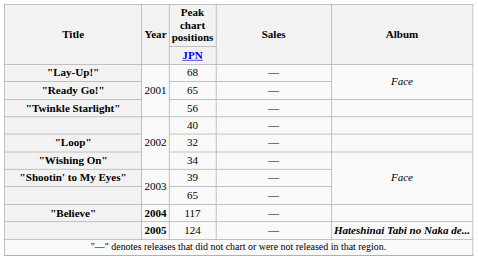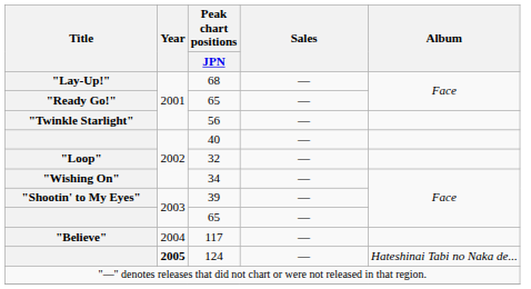117 | Year: bold -> normal
124 | Album: bold -> normal
